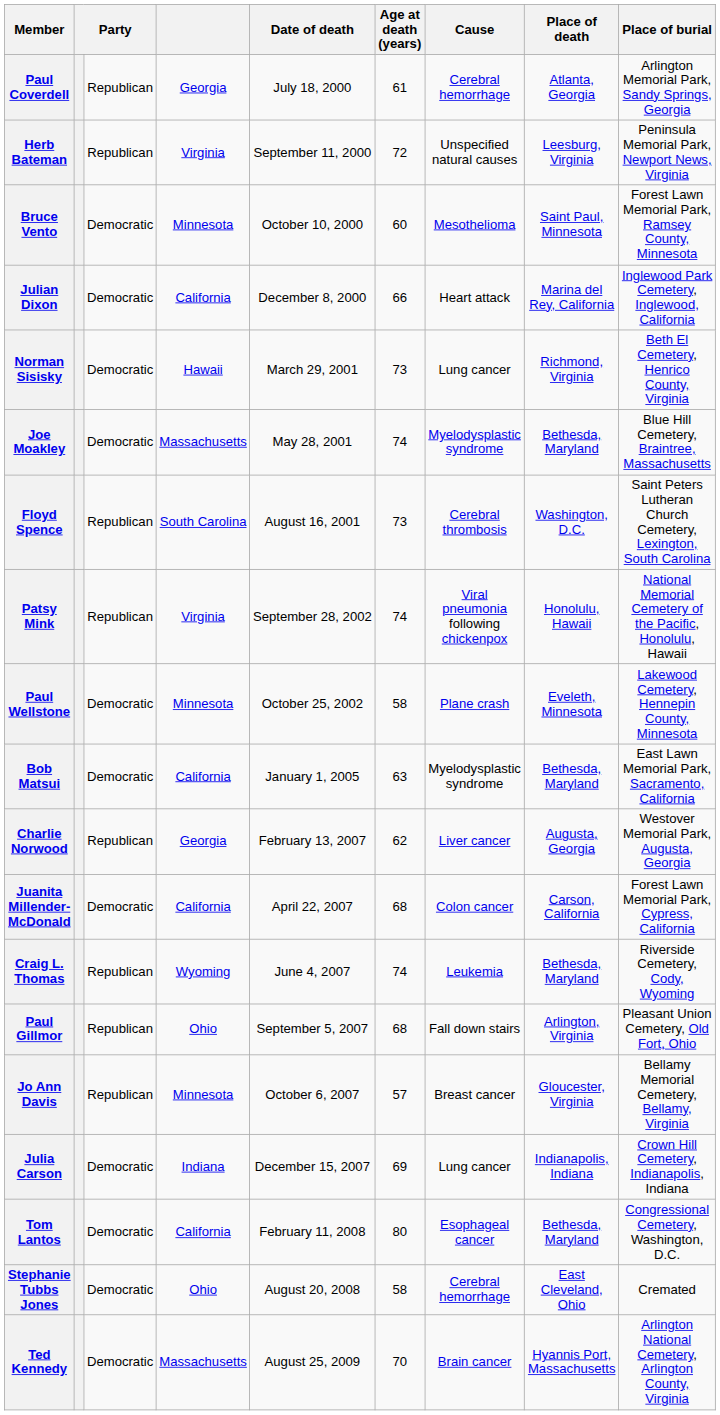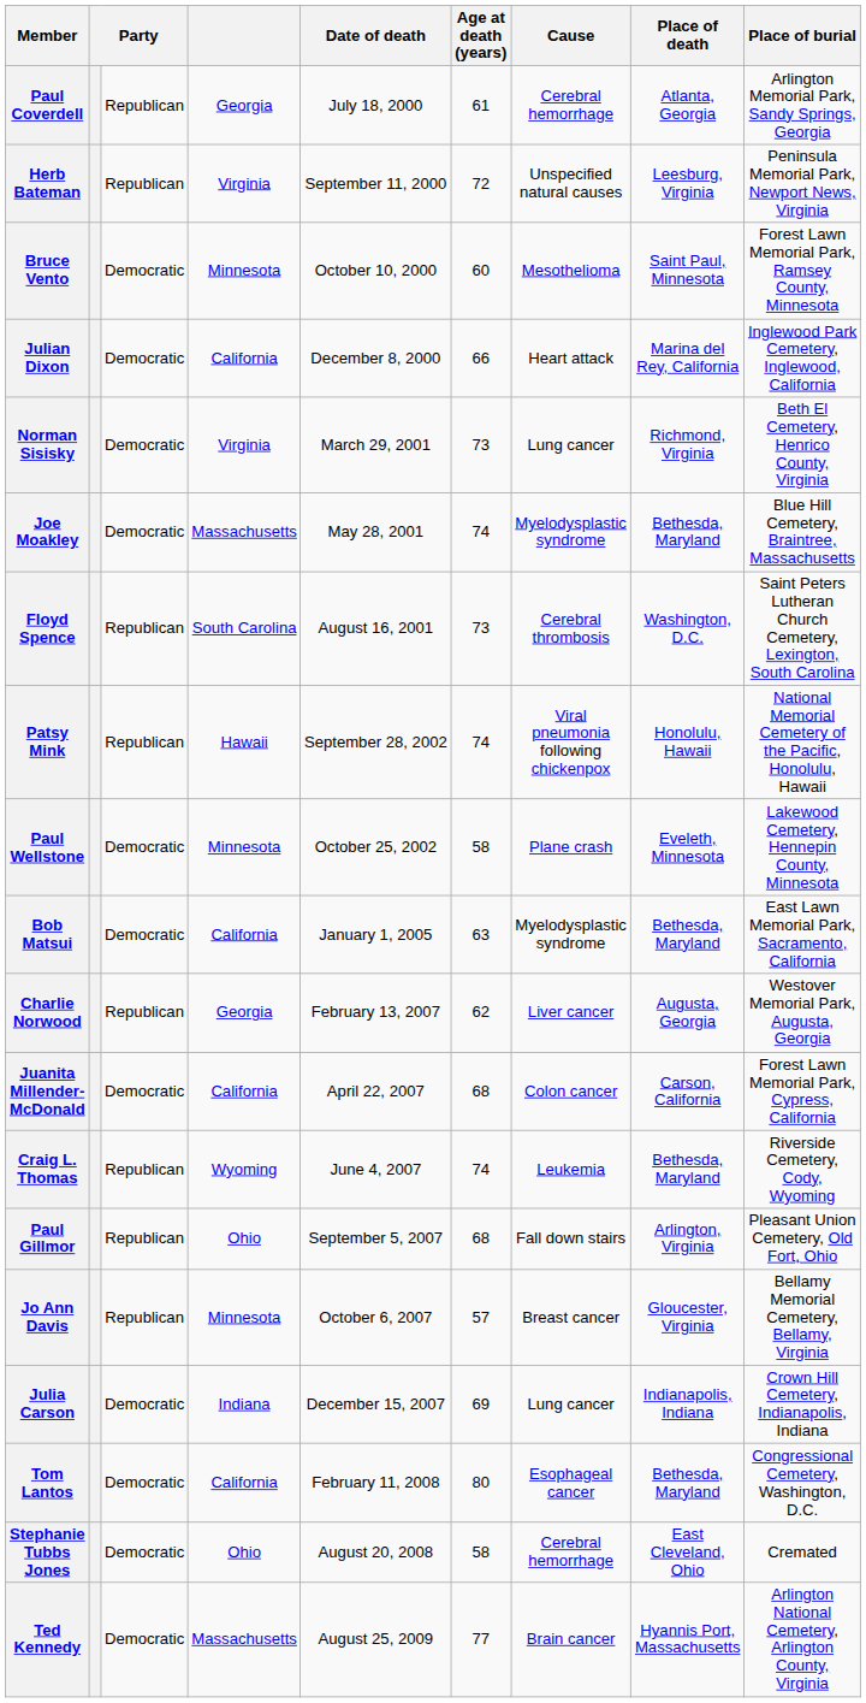Norman Sisisky | column 4: Hawaii -> Virginia
Patsy Mink | column 4: Virginia -> Hawaii
Ted Kennedy | Age at death (years): 70 -> 77
